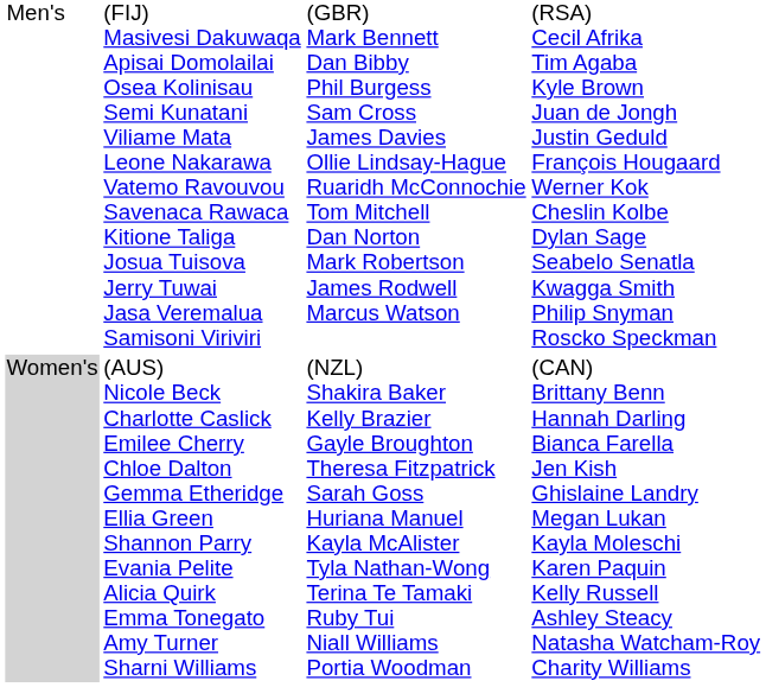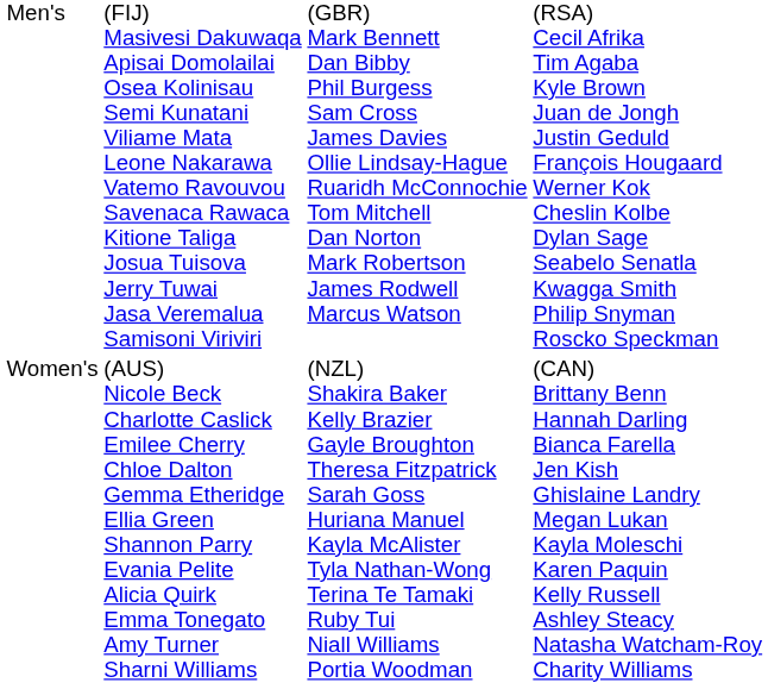Women's | column 1: lightgrey background -> no background
